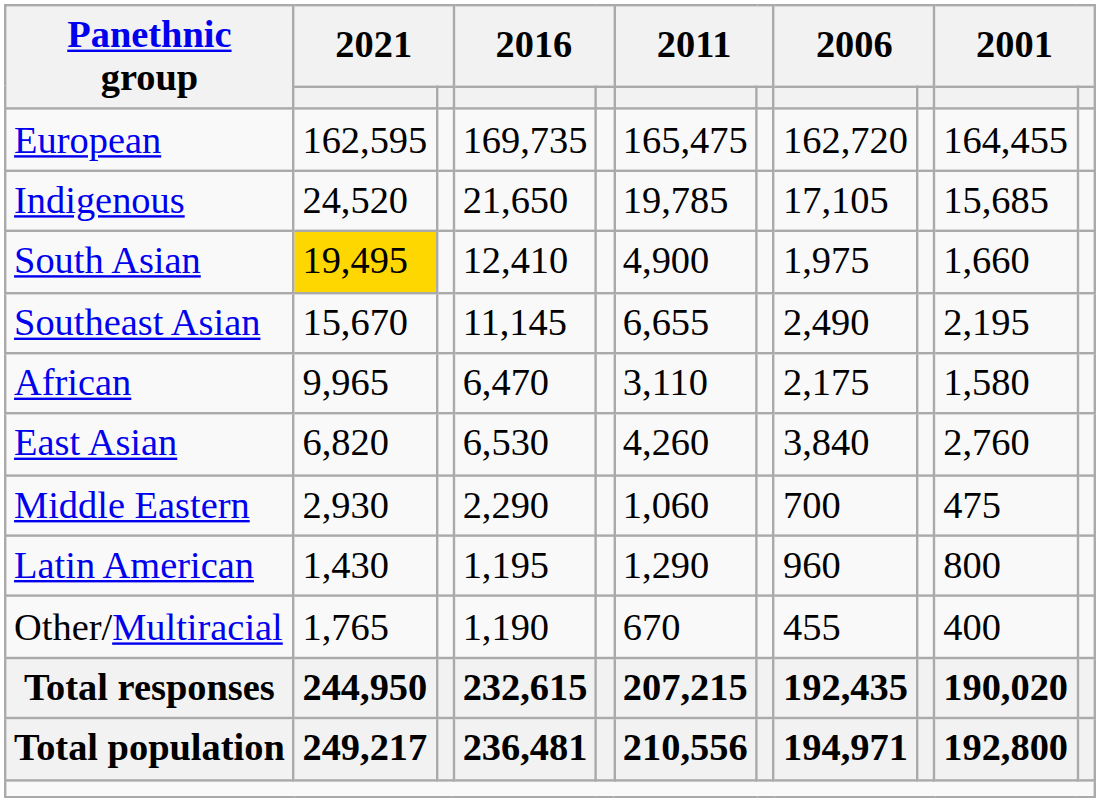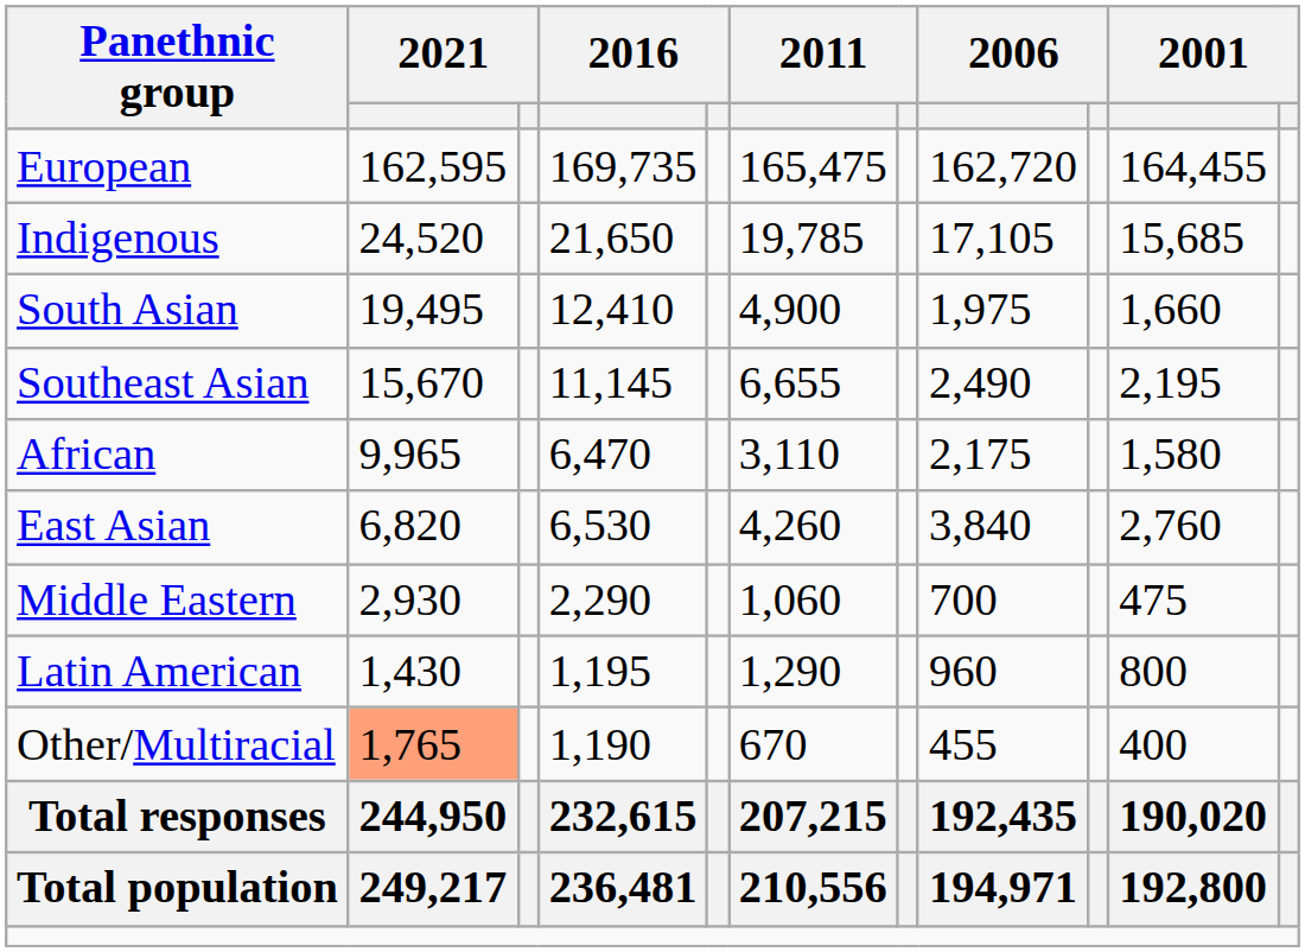South Asian | column 2: gold background -> no background
Other/Multiracial | column 2: no background -> lightsalmon background
